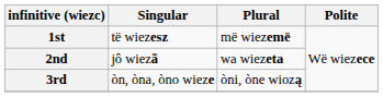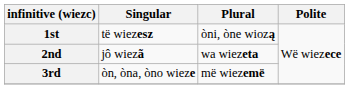1st | Plural: më wiezemë -> òni, òne wiozą
3rd | Plural: òni, òne wiozą -> më wiezemë
